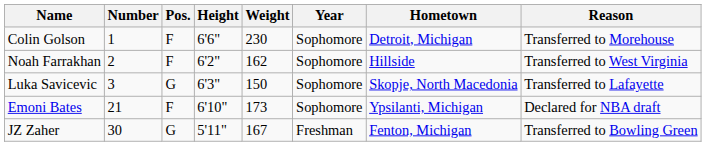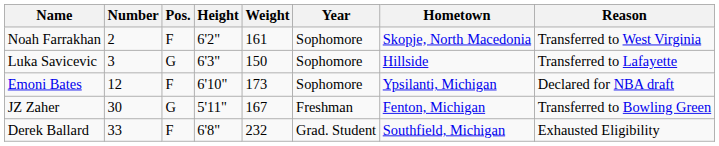- row: Colin Golson | 1 | F | 6'6" | 230 | Sophomore | Detroit, Michigan | Transferred to Morehouse
Noah Farrakhan | Weight: 162 -> 161
Noah Farrakhan | Hometown: Hillside -> Skopje, North Macedonia
Luka Savicevic | Hometown: Skopje, North Macedonia -> Hillside
Emoni Bates | Number: 21 -> 12
+ row: Derek Ballard | 33 | F | 6'8" | 232 | Grad. Student | Southfield, Michigan | Exhausted Eligibility
